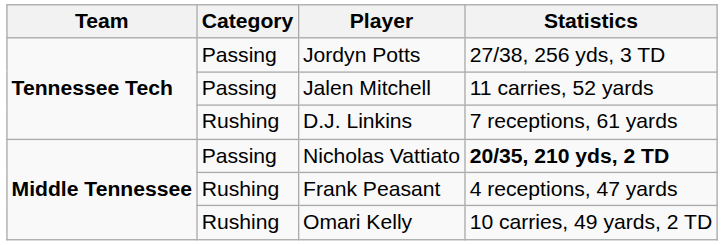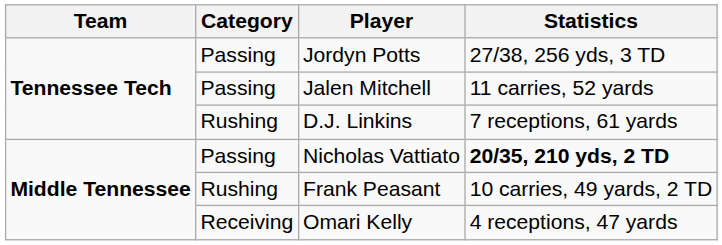Frank Peasant | Statistics: 4 receptions, 47 yards -> 10 carries, 49 yards, 2 TD
Omari Kelly | Category: Rushing -> Receiving
Omari Kelly | Statistics: 10 carries, 49 yards, 2 TD -> 4 receptions, 47 yards
